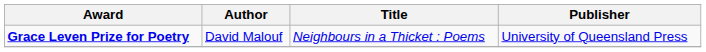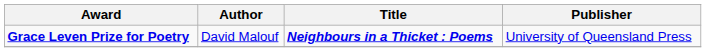Grace Leven Prize for Poetry | Title: normal -> bold
